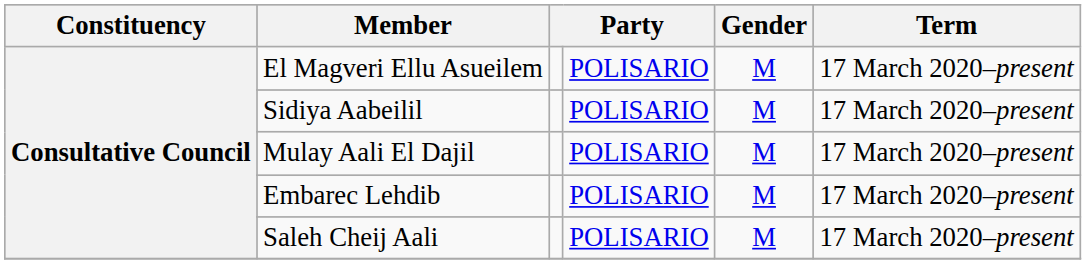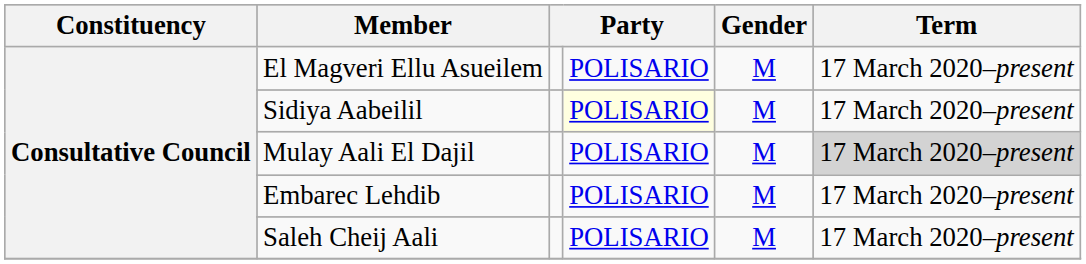Sidiya Aabeilil | column 4: no background -> lightyellow background
Mulay Aali El Dajil | Term: no background -> lightgrey background
